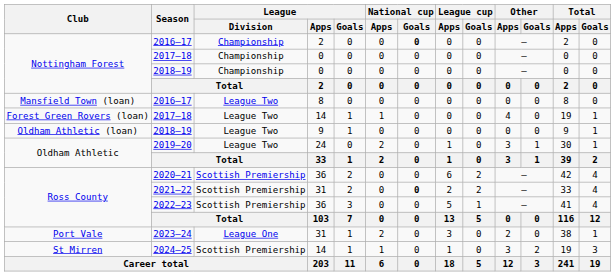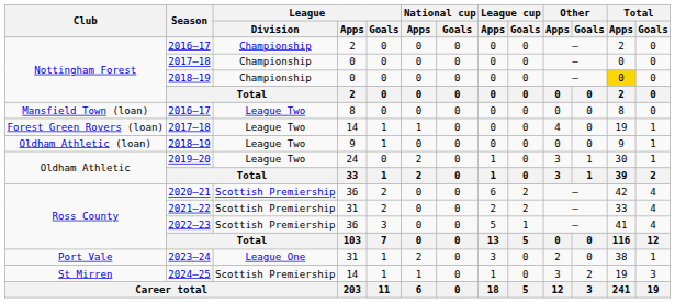Nottingham Forest / 2016–17 | National cup / Goals: bold -> normal
Nottingham Forest / 2018–19 | Total / Apps: no background -> gold background
2021–22 | National cup / Goals: bold -> normal
